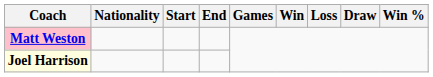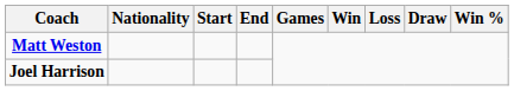Matt Weston | Coach: pink background -> no background
Joel Harrison | Coach: lightyellow background -> no background
